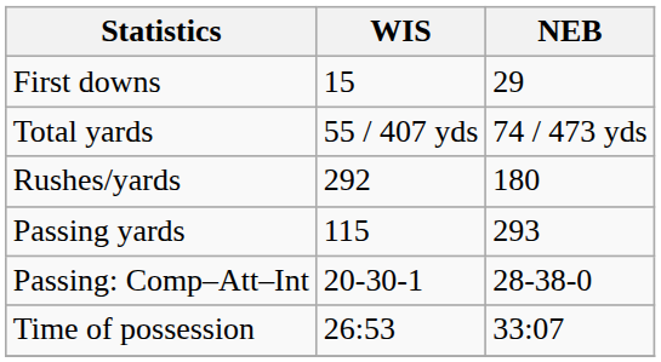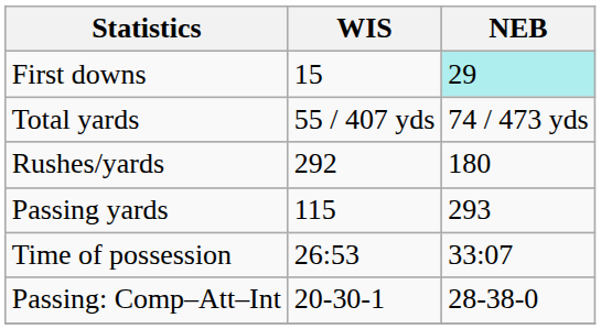First downs | NEB: no background -> paleturquoise background
rows swapped: Passing: Comp–Att–Int <-> Time of possession
